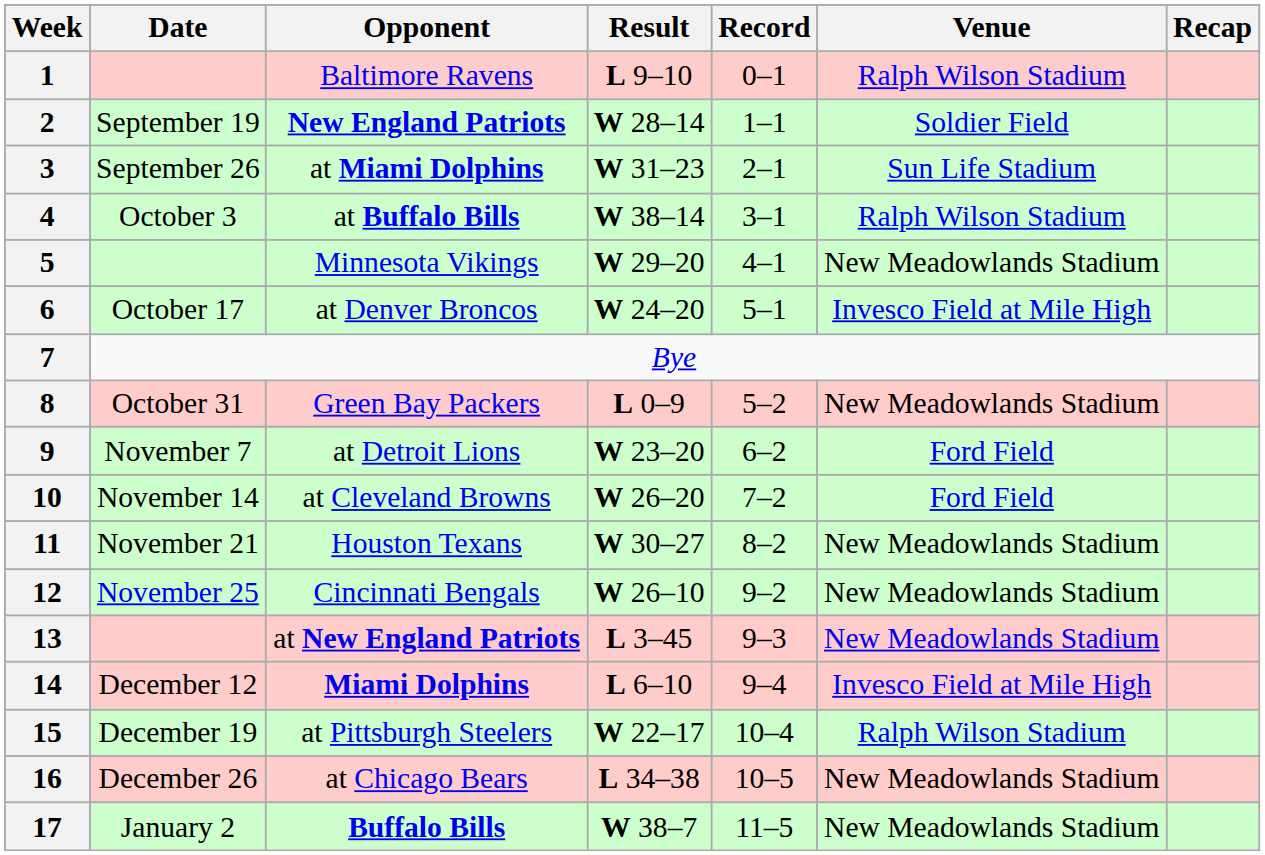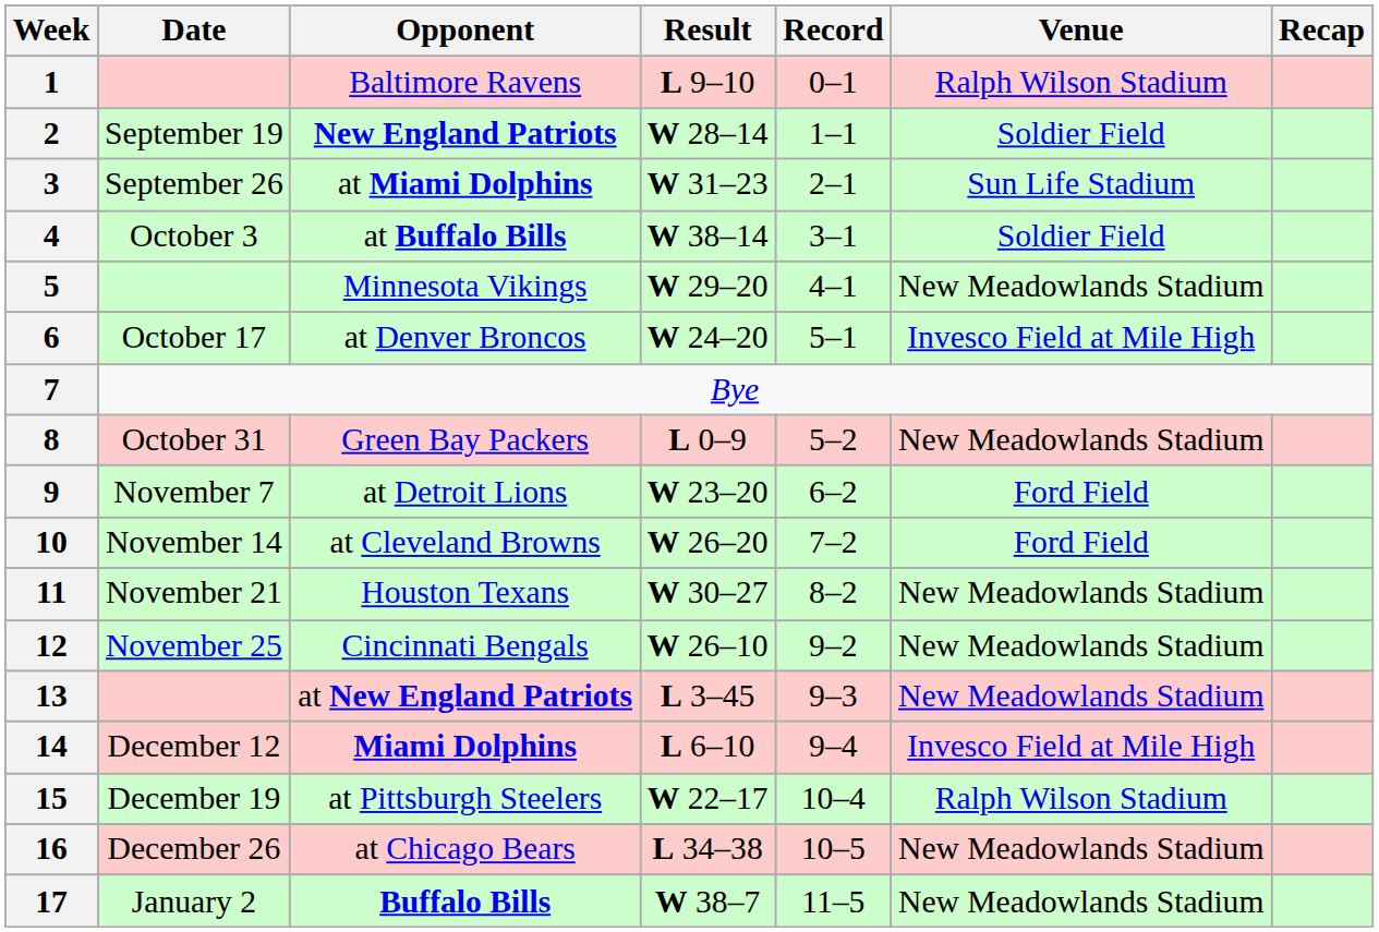4 | Venue: Ralph Wilson Stadium -> Soldier Field
